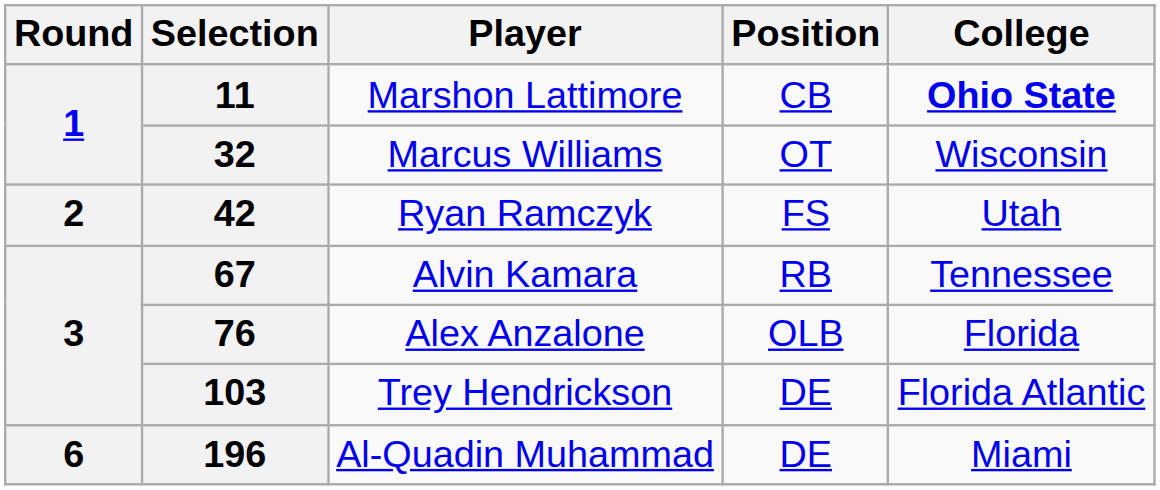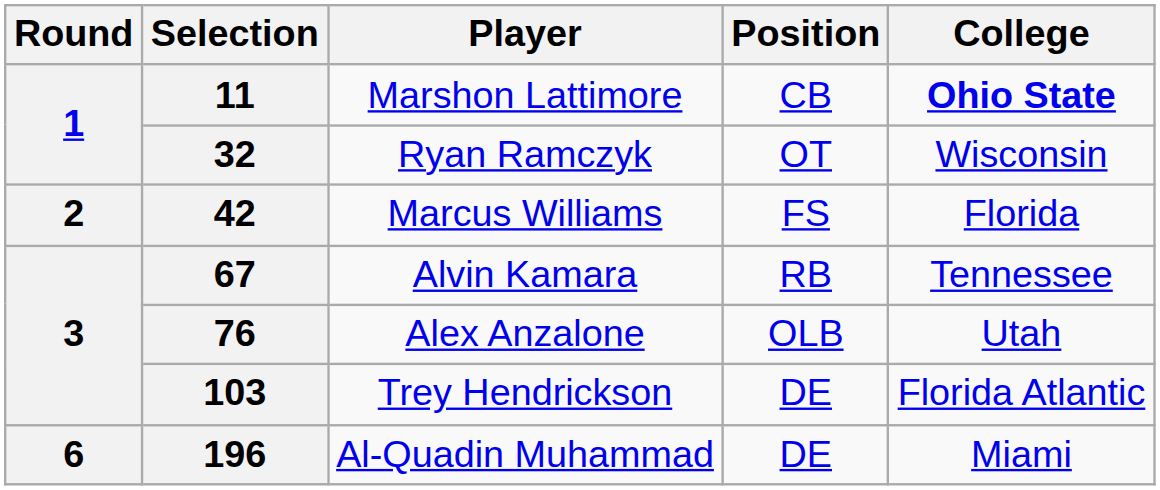32 | Player: Marcus Williams -> Ryan Ramczyk
42 | Player: Ryan Ramczyk -> Marcus Williams
42 | College: Utah -> Florida
76 | College: Florida -> Utah
